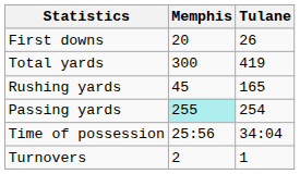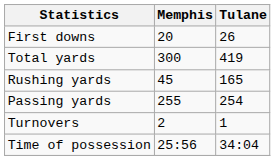Passing yards | Memphis: paleturquoise background -> no background
rows swapped: Turnovers <-> Time of possession
